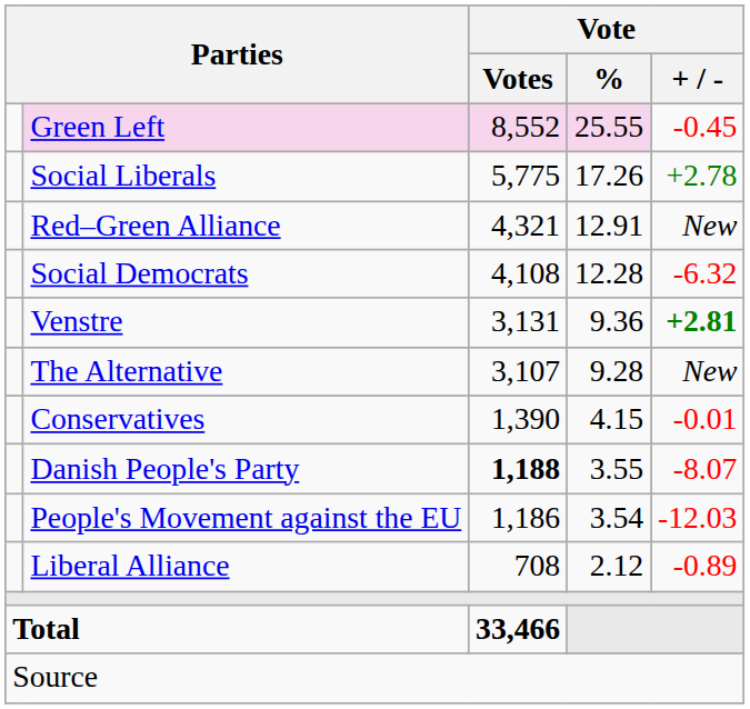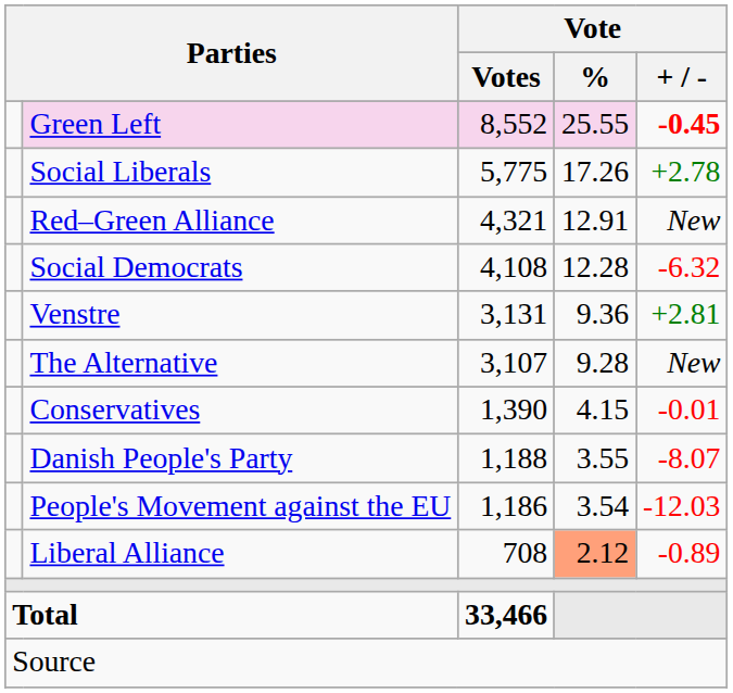Green Left | Vote / + / -: normal -> bold
Venstre | Vote / + / -: bold -> normal
Danish People's Party | Vote / Votes: bold -> normal
Liberal Alliance | Vote / %: no background -> lightsalmon background
